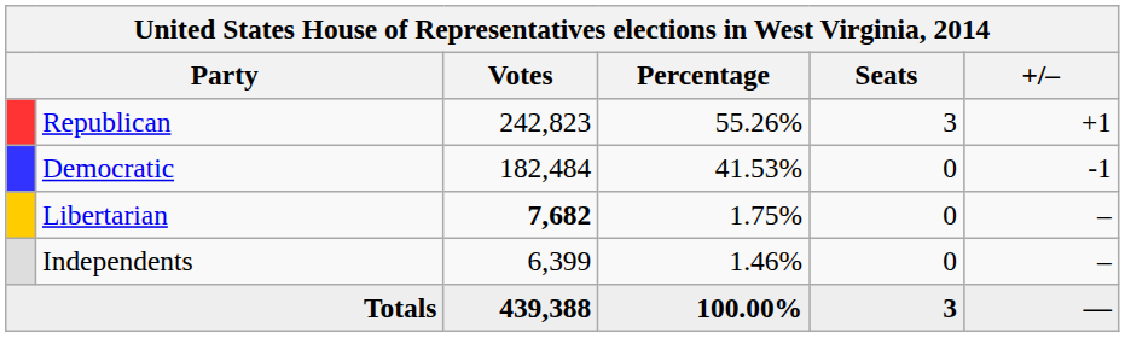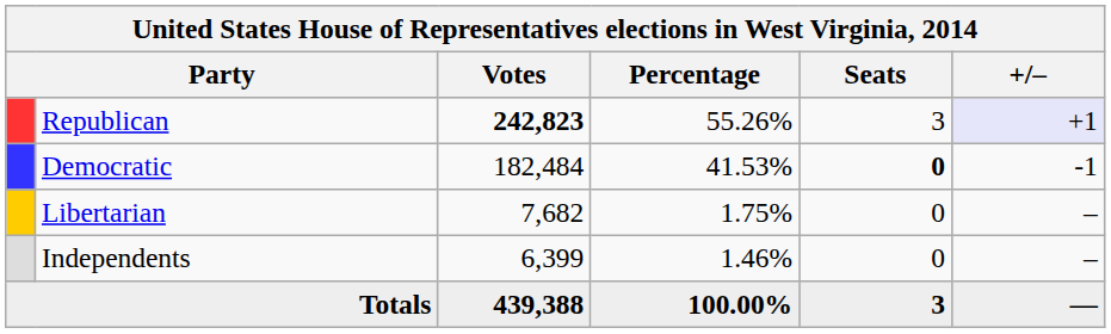Republican | Votes: normal -> bold
Republican | +/–: no background -> lavender background
Democratic | Seats: normal -> bold
Libertarian | Votes: bold -> normal
